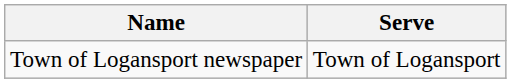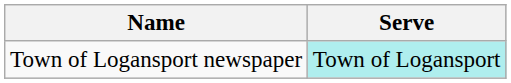Town of Logansport newspaper | Serve: no background -> paleturquoise background
